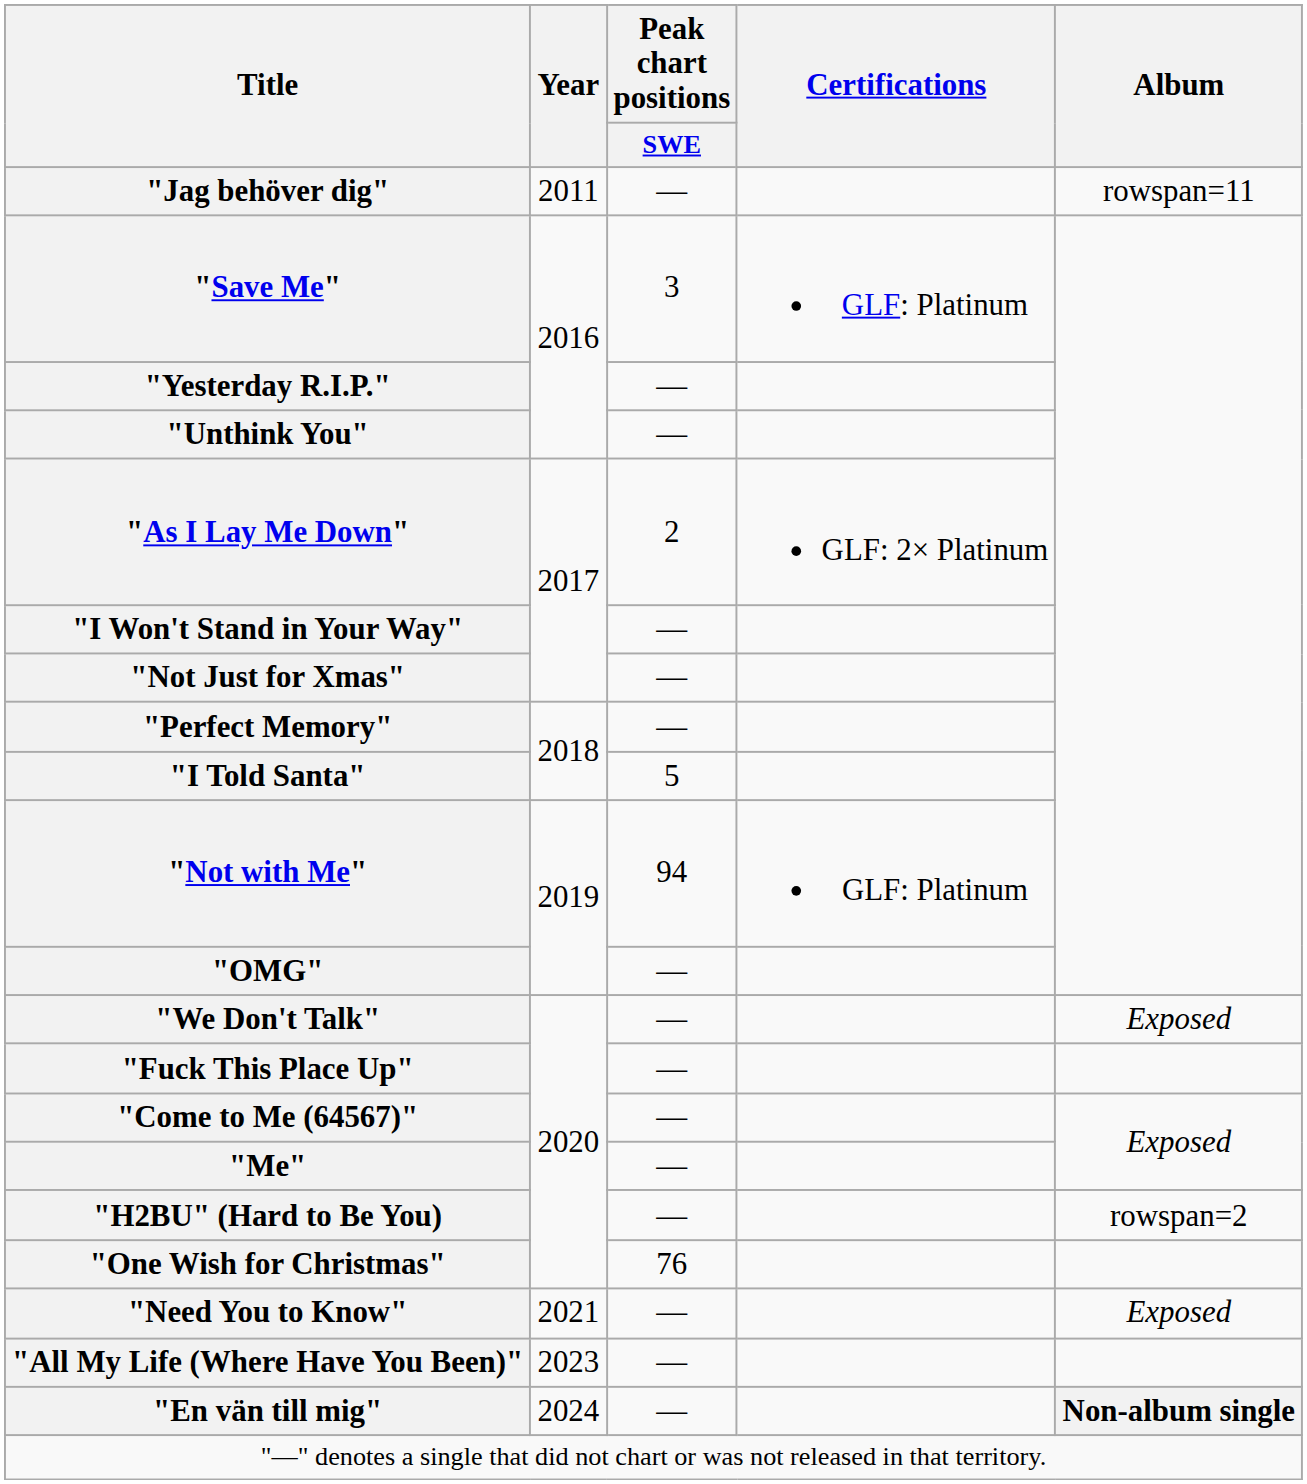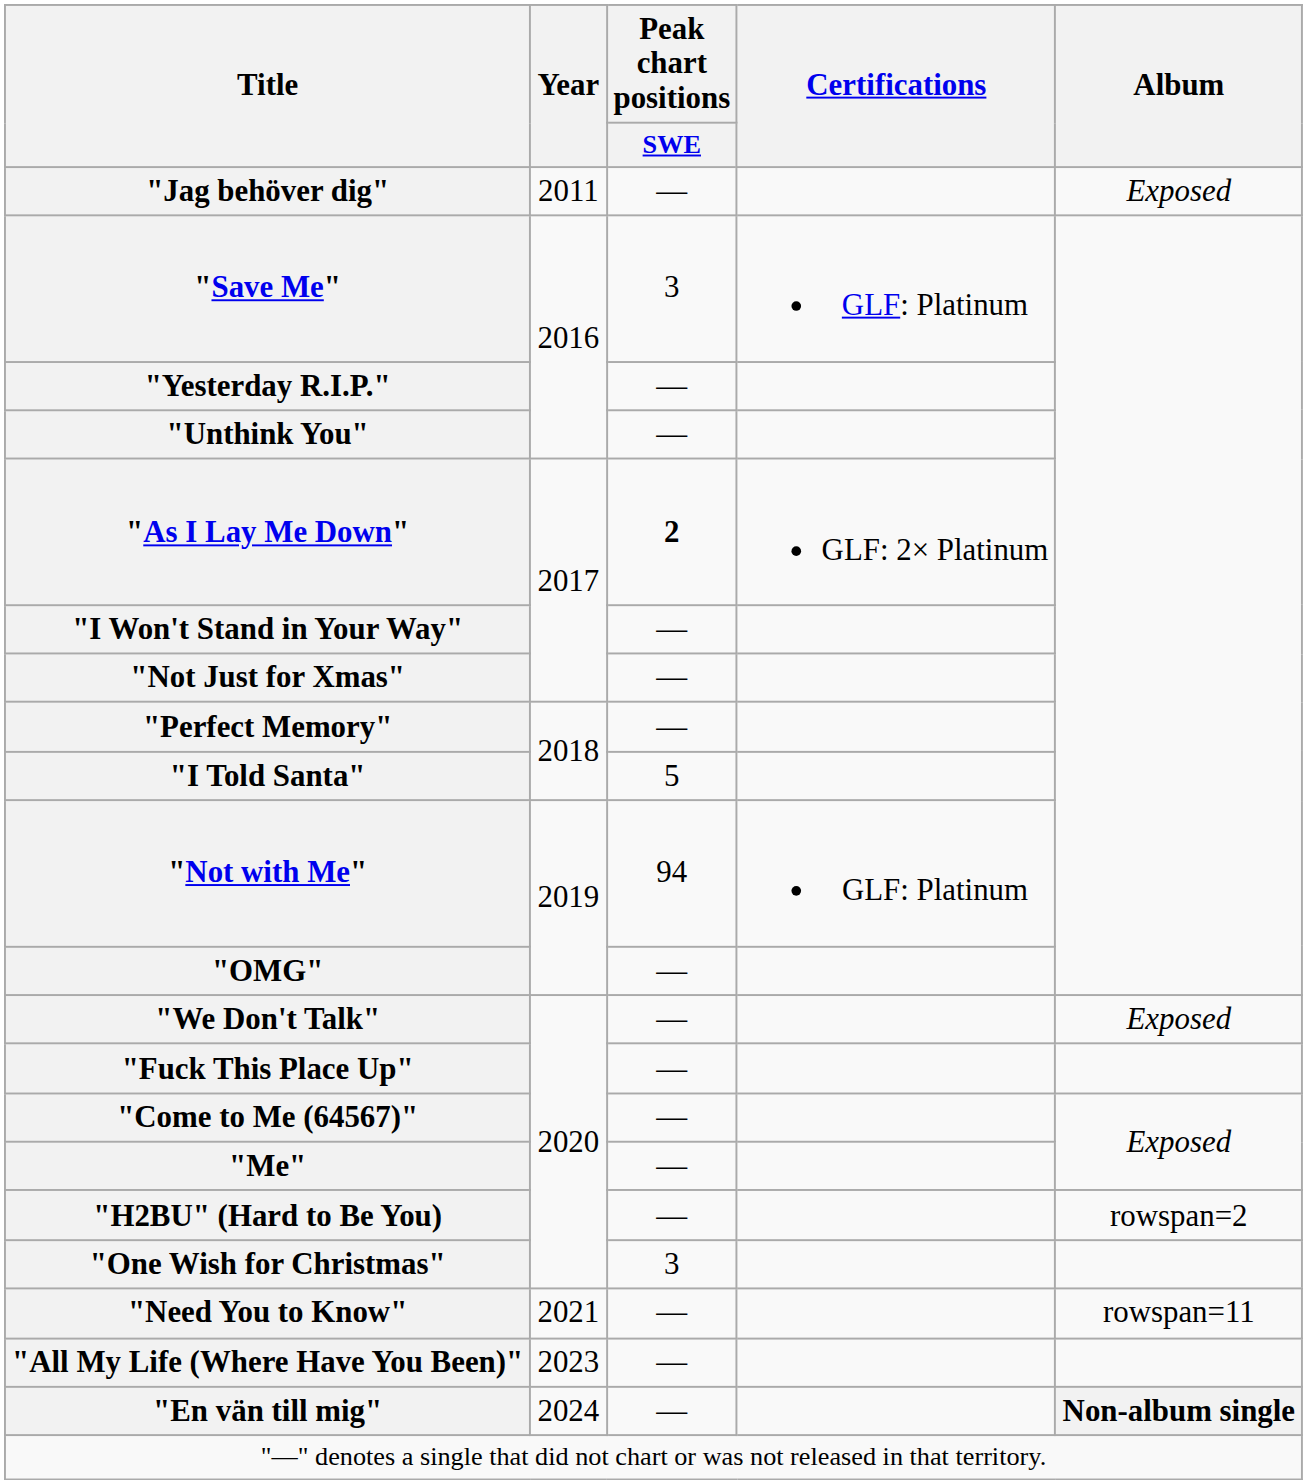"Jag behöver dig" | Album: rowspan=11 -> Exposed
"As I Lay Me Down" | Peak chart positions / SWE: normal -> bold
"One Wish for Christmas" | Peak chart positions / SWE: 76 -> 3
"Need You to Know" | Album: Exposed -> rowspan=11
